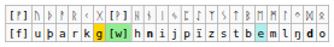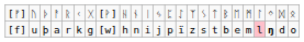[f] | column 7: gold background -> no background
[f] | column 8: lightgreen background -> no background
[f] | column 10: bold -> normal
[f] | column 19: paleturquoise background -> no background
[f] | column 21: no background -> pink background
[f] | column 22: normal -> bold
[f] | column 23: bold -> normal
